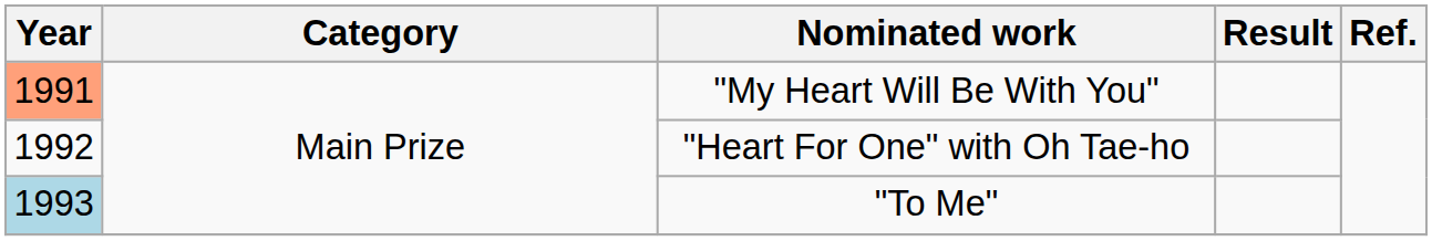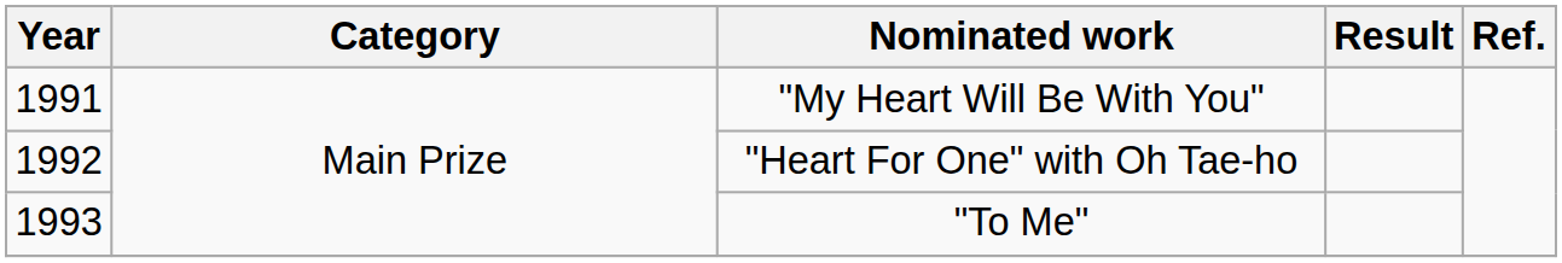"My Heart Will Be With You" | Year: lightsalmon background -> no background
"To Me" | Year: lightblue background -> no background
